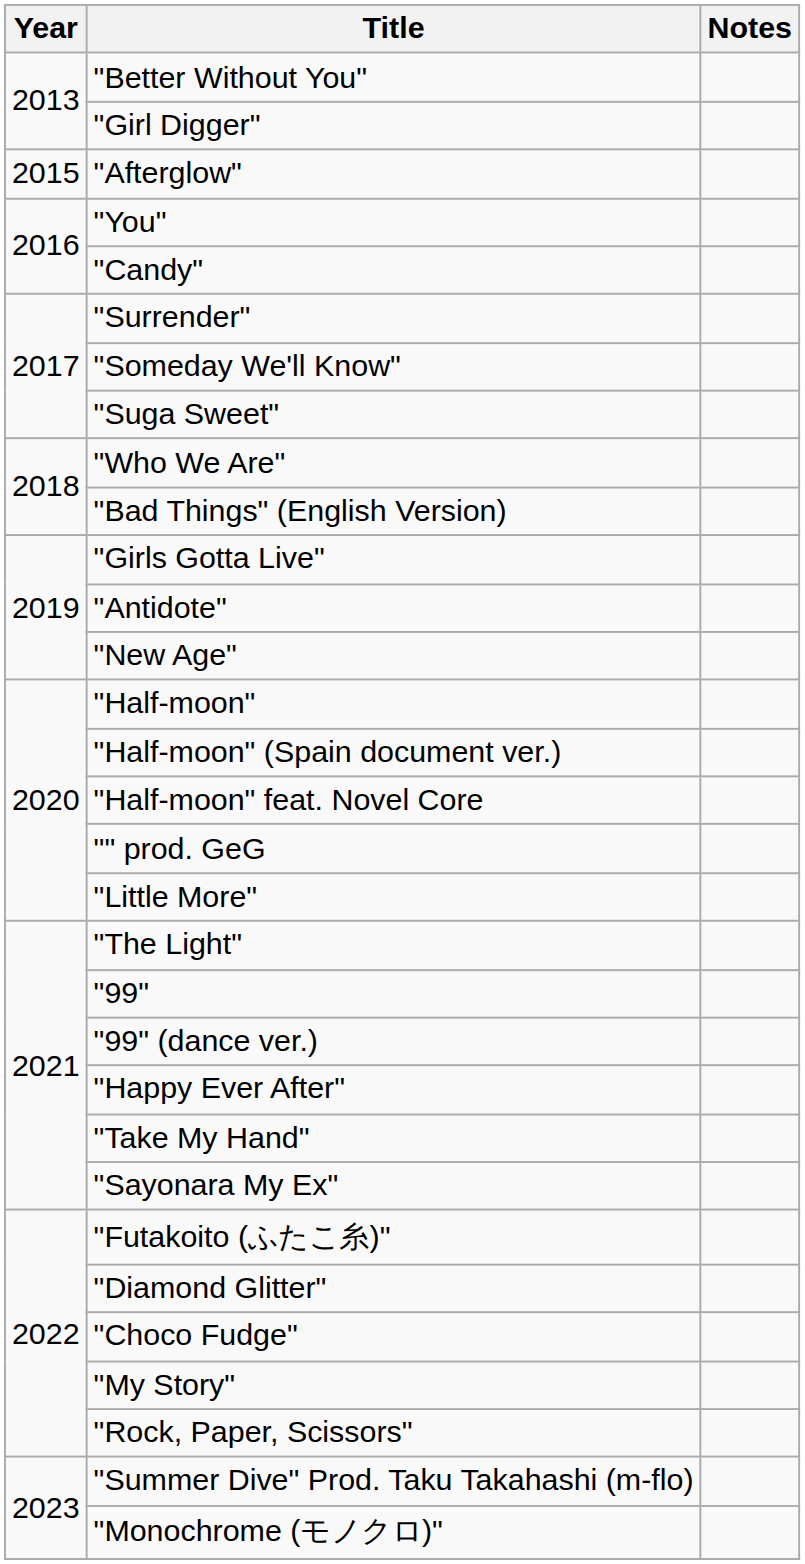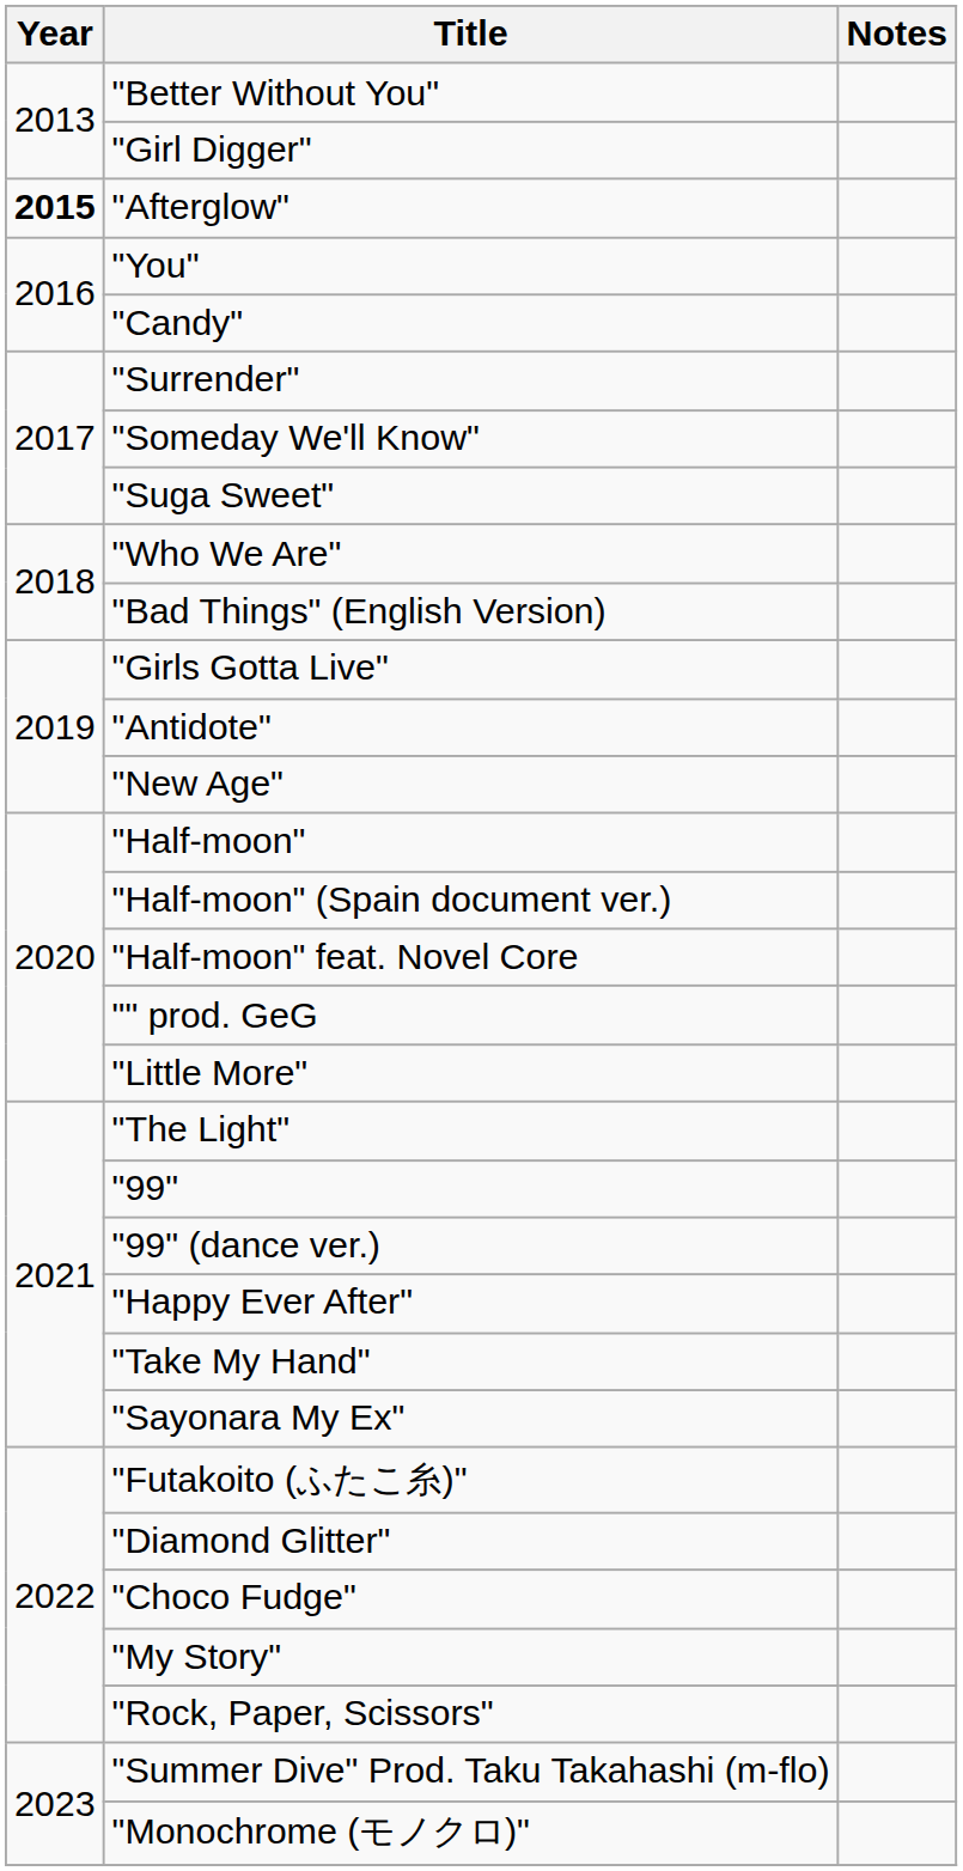"Afterglow" | Year: normal -> bold
